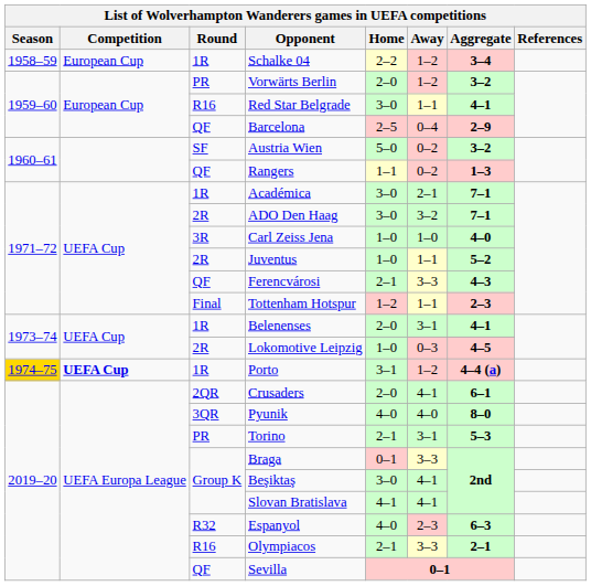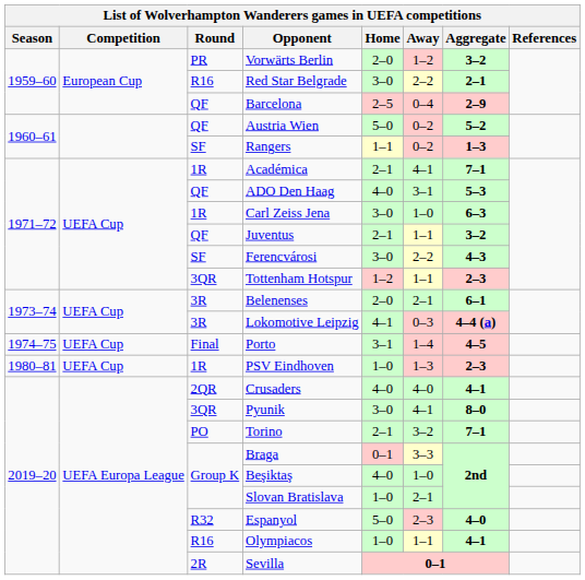- row: 1958–59 | European Cup | 1R | Schalke 04 | 2–2 | 1–2 | 3–4
Red Star Belgrade | Away: 1–1 -> 2–2
Red Star Belgrade | Aggregate: 4–1 -> 2–1
Austria Wien | Round: SF -> QF
Austria Wien | Aggregate: 3–2 -> 5–2
Rangers | Round: QF -> SF
Académica | Home: 3–0 -> 2–1
Académica | Away: 2–1 -> 4–1
ADO Den Haag | Round: 2R -> QF
ADO Den Haag | Home: 3–0 -> 4–0
ADO Den Haag | Away: 3–2 -> 3–1
ADO Den Haag | Aggregate: 7–1 -> 5–3
Carl Zeiss Jena | Round: 3R -> 1R
Carl Zeiss Jena | Home: 1–0 -> 3–0
Carl Zeiss Jena | Aggregate: 4–0 -> 6–3
Juventus | Round: 2R -> QF
Juventus | Home: 1–0 -> 2–1
Juventus | Aggregate: 5–2 -> 3–2
Ferencvárosi | Round: QF -> SF
Ferencvárosi | Home: 2–1 -> 3–0
Ferencvárosi | Away: 3–3 -> 2–2
Tottenham Hotspur | Round: Final -> 3QR
Belenenses | Round: 1R -> 3R
Belenenses | Away: 3–1 -> 2–1
Belenenses | Aggregate: 4–1 -> 6–1
Lokomotive Leipzig | Round: 2R -> 3R
Lokomotive Leipzig | Home: 1–0 -> 4–1
Lokomotive Leipzig | Aggregate: 4–5 -> 4–4 (a)
Porto | Season: gold background -> no background
Porto | Competition: bold -> normal
Porto | Round: 1R -> Final
Porto | Away: 1–2 -> 1–4
Porto | Aggregate: 4–4 (a) -> 4–5
+ row: 1980–81 | UEFA Cup | 1R | PSV Eindhoven | 1–0 | 1–3 | 2–3
Crusaders | Home: 2–0 -> 4–0
Crusaders | Away: 4–1 -> 4–0
Crusaders | Aggregate: 6–1 -> 4–1
Pyunik | Home: 4–0 -> 3–0
Pyunik | Away: 4–0 -> 4–1
Torino | Round: PR -> PO
Torino | Away: 3–1 -> 3–2
Torino | Aggregate: 5–3 -> 7–1
Beşiktaş | Home: 3–0 -> 4–0
Beşiktaş | Away: 4–1 -> 1–0
Slovan Bratislava | Home: 4–1 -> 1–0
Slovan Bratislava | Away: 4–1 -> 2–1
Espanyol | Home: 4–0 -> 5–0
Espanyol | Aggregate: 6–3 -> 4–0
Olympiacos | Home: 2–1 -> 1–0
Olympiacos | Away: 3–3 -> 1–1
Olympiacos | Aggregate: 2–1 -> 4–1
Sevilla | Round: QF -> 2R
